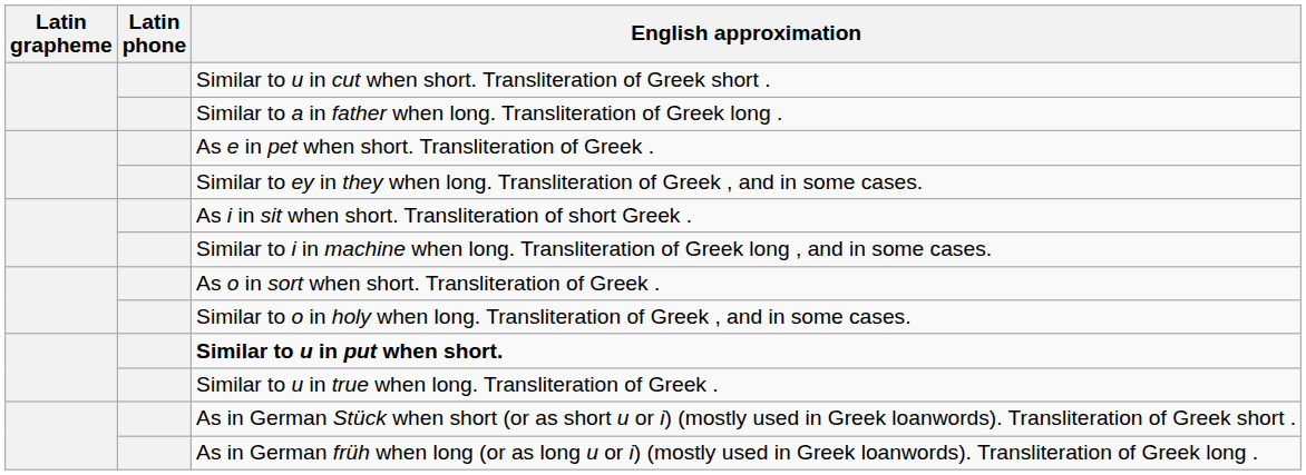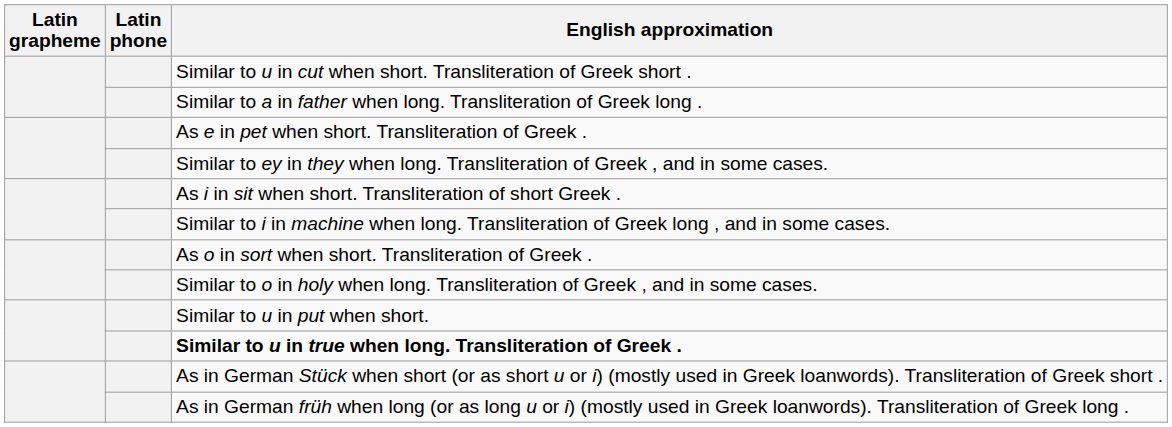Similar to u in put when short. | English approximation: bold -> normal
Similar to u in true when long. Transliteration of Greek . | English approximation: normal -> bold
